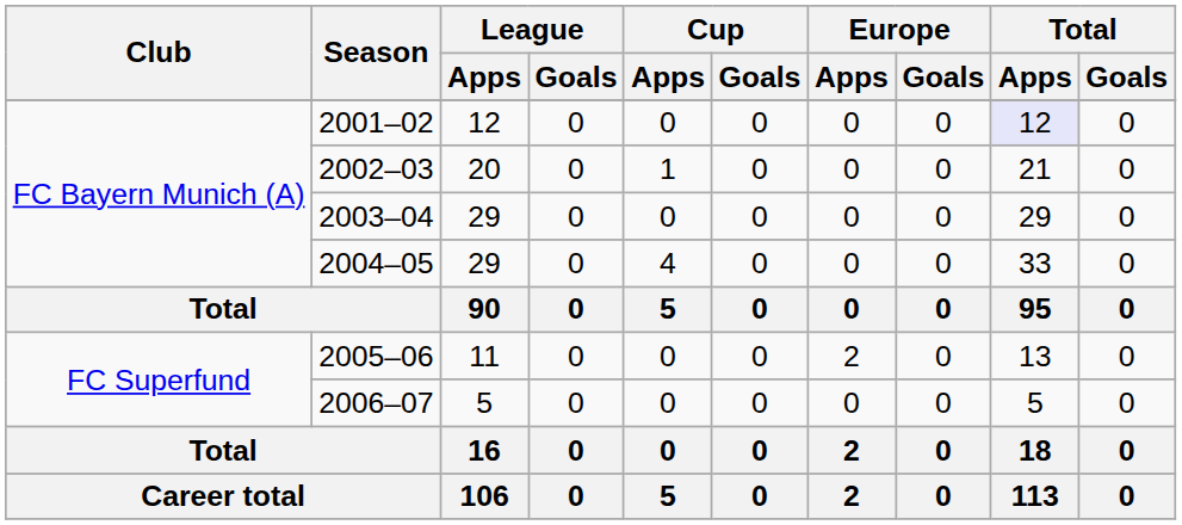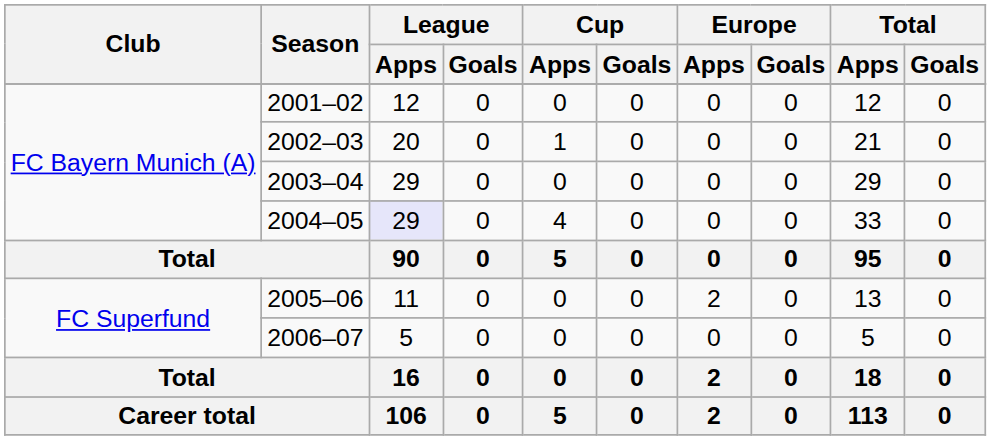2001–02 | Total / Apps: lavender background -> no background
2004–05 | League / Apps: no background -> lavender background
